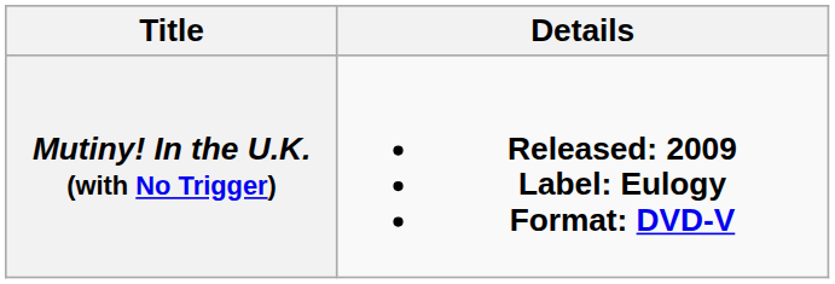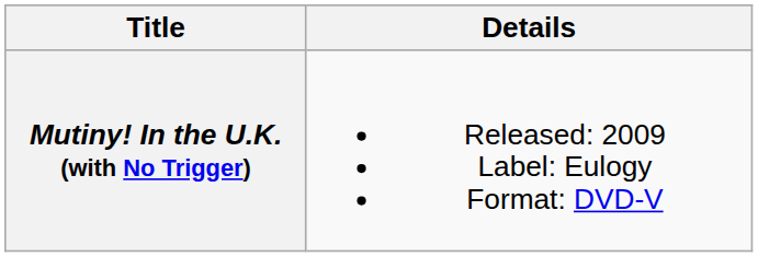Mutiny! In the U.K. (with No Trigger) | Details: bold -> normal
